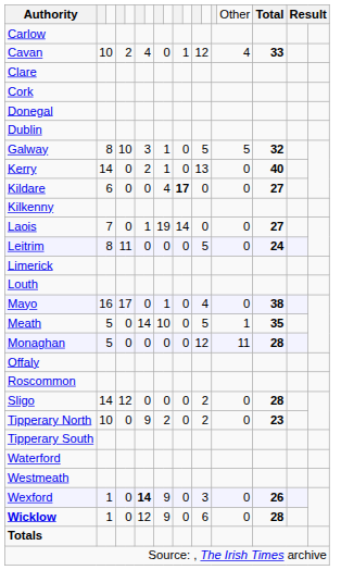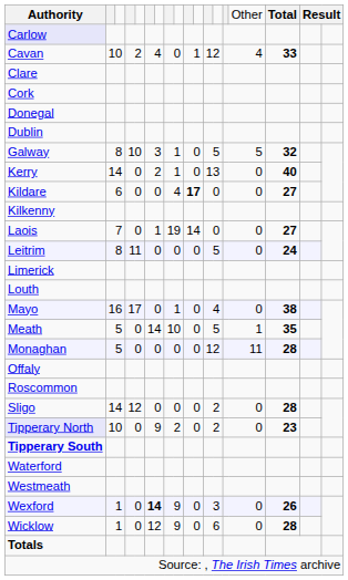Carlow | column 1: no background -> lavender background
Tipperary North | column 1: no background -> lavender background
Tipperary South | column 1: normal -> bold
Wicklow | column 1: bold -> normal
